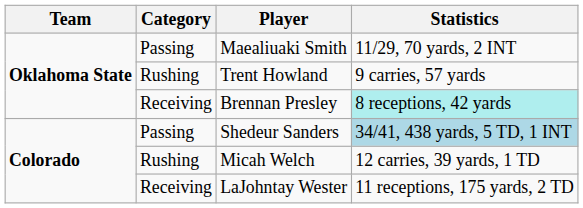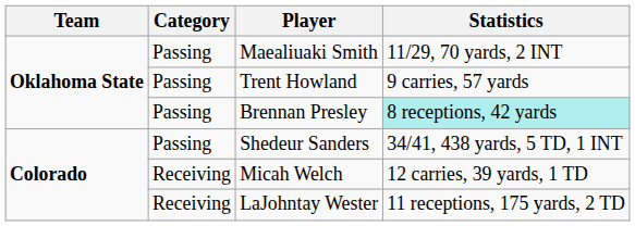Trent Howland | Category: Rushing -> Passing
Brennan Presley | Category: Receiving -> Passing
Shedeur Sanders | Statistics: lightblue background -> no background
Micah Welch | Category: Rushing -> Receiving
